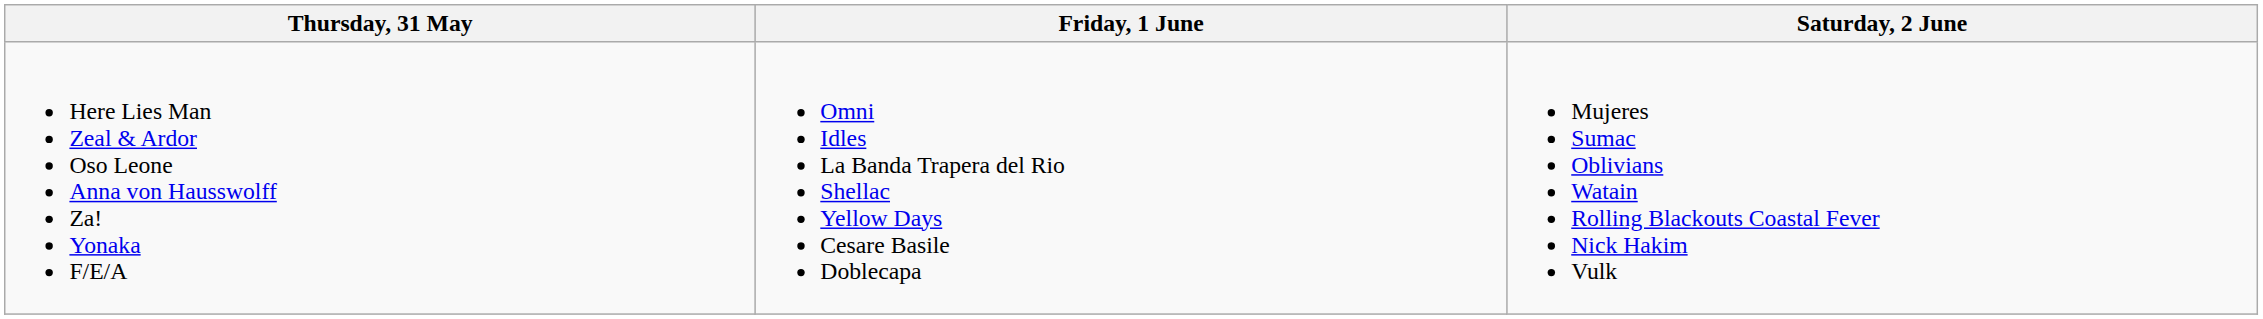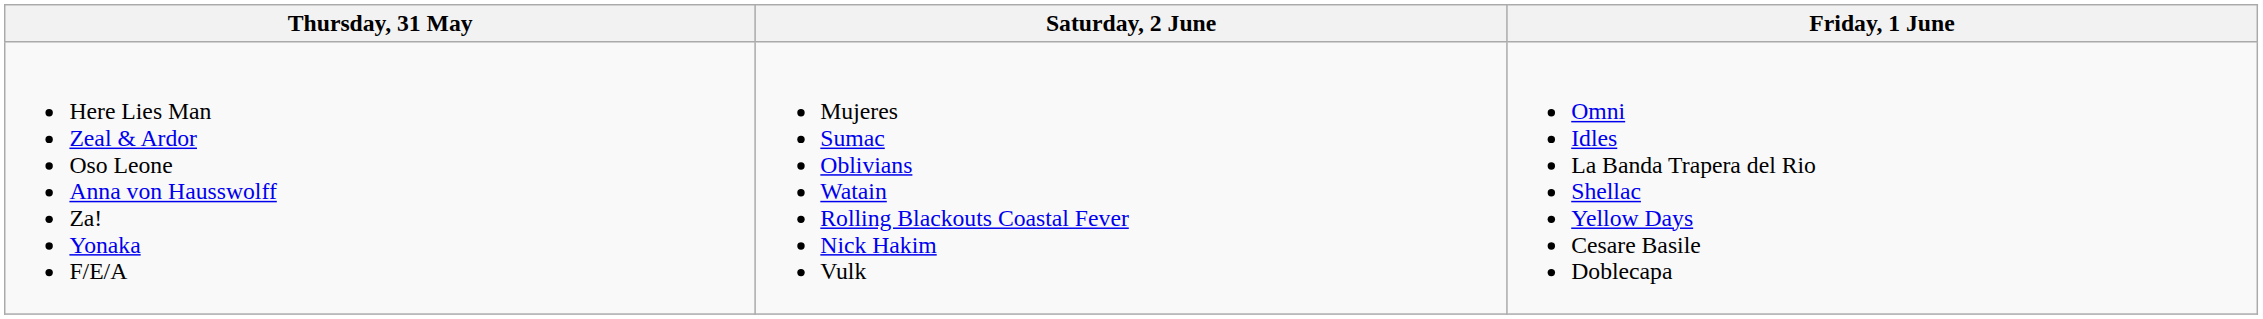columns swapped: Friday, 1 June <-> Saturday, 2 June
